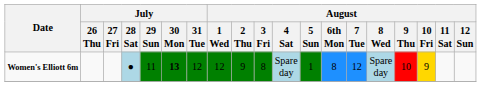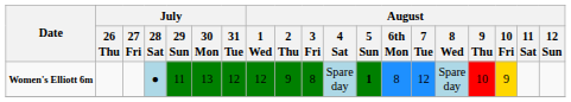Women's Elliott 6m | July / 30 Mon: bold -> normal
Women's Elliott 6m | August / 5 Sun: normal -> bold
